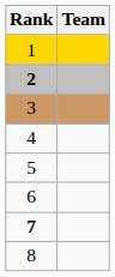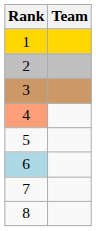2 | Rank: bold -> normal
4 | Rank: no background -> lightsalmon background
6 | Rank: no background -> lightblue background
7 | Rank: bold -> normal
